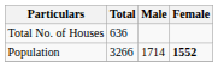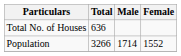Population | Female: bold -> normal
